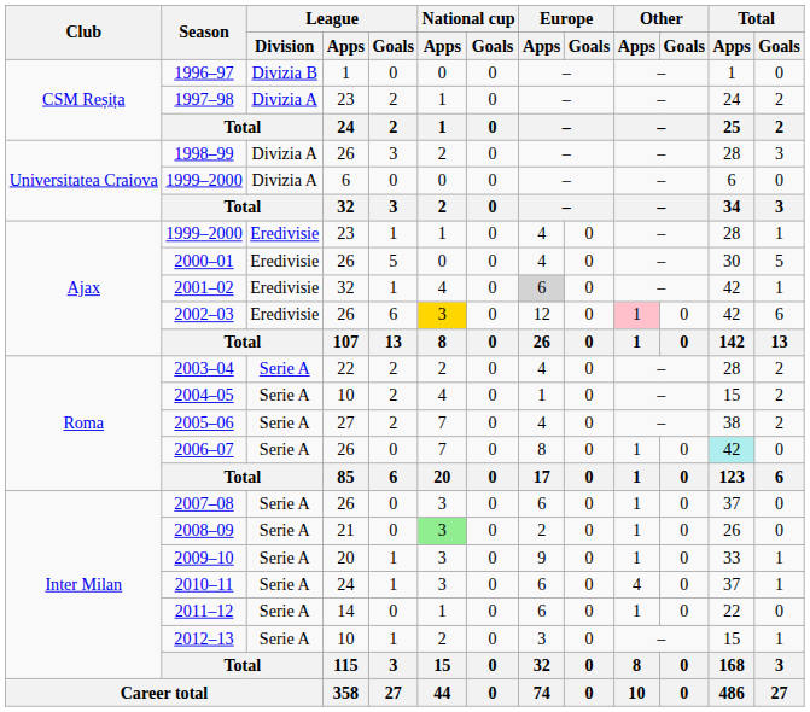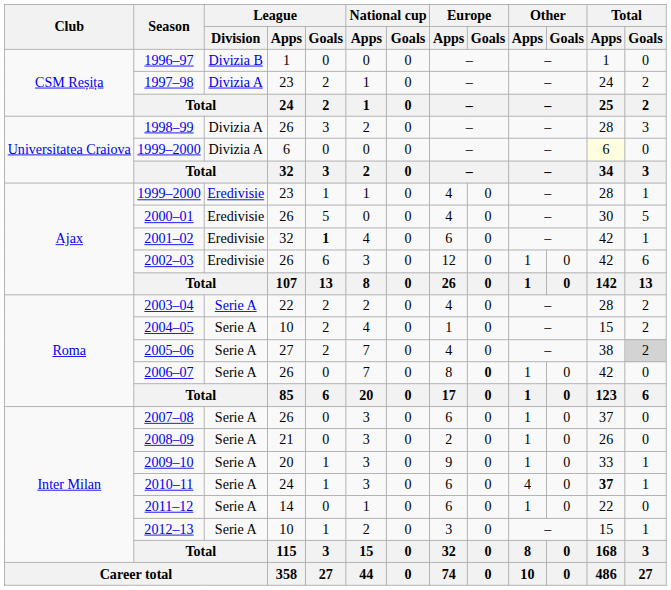1999–2000 / 6 | Total / Apps: no background -> lightyellow background
2001–02 | League / Goals: normal -> bold
2001–02 | Europe / Apps: lightgrey background -> no background
2002–03 | National cup / Apps: gold background -> no background
2002–03 | Other / Apps: pink background -> no background
2005–06 | Total / Goals: no background -> lightgrey background
2006–07 | Europe / Goals: normal -> bold
2006–07 | Total / Apps: paleturquoise background -> no background
2008–09 | National cup / Apps: lightgreen background -> no background
2010–11 | Total / Apps: normal -> bold
